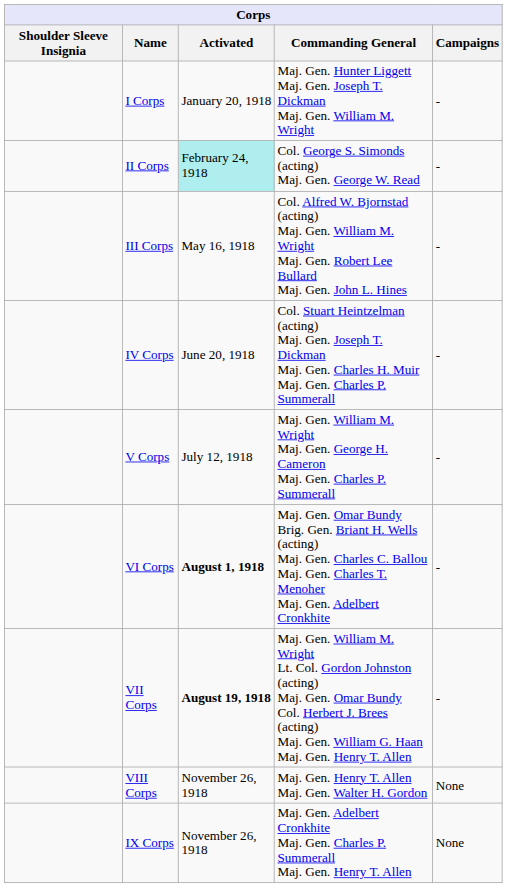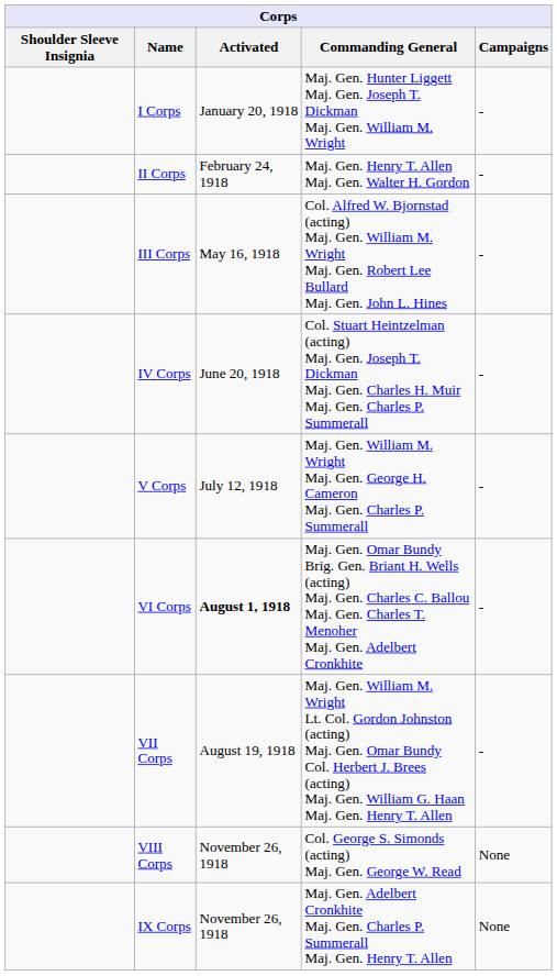II Corps | Activated: paleturquoise background -> no background
II Corps | Commanding General: Col. George S. Simonds (acting) Maj. Gen. George W. Read -> Maj. Gen. Henry T. Allen Maj. Gen. Walter H. Gordon
VII Corps | Activated: bold -> normal
VIII Corps | Commanding General: Maj. Gen. Henry T. Allen Maj. Gen. Walter H. Gordon -> Col. George S. Simonds (acting) Maj. Gen. George W. Read
